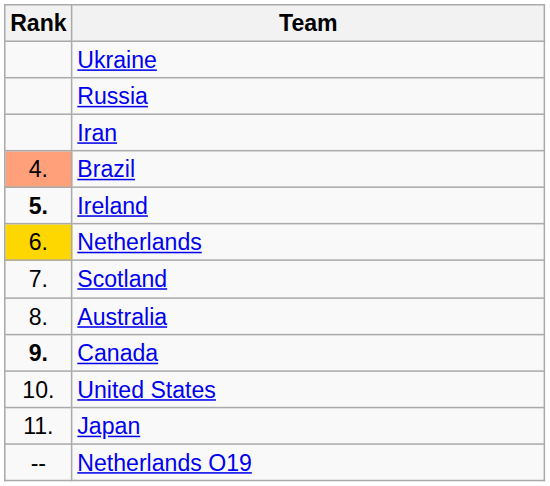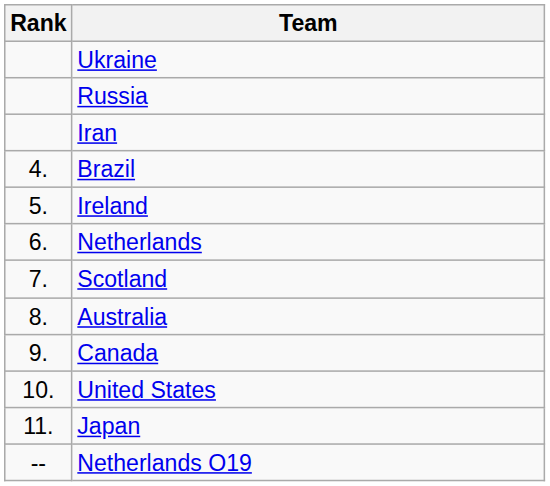Brazil | Rank: lightsalmon background -> no background
Ireland | Rank: bold -> normal
Netherlands | Rank: gold background -> no background
Canada | Rank: bold -> normal
